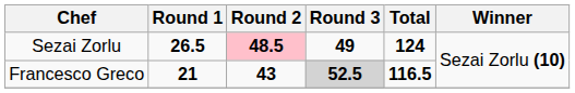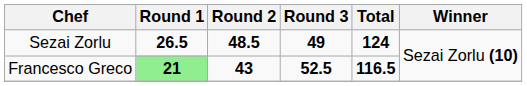Sezai Zorlu | Round 2: pink background -> no background
Francesco Greco | Round 1: no background -> lightgreen background
Francesco Greco | Round 3: lightgrey background -> no background
